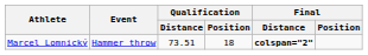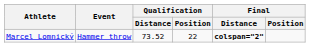Marcel Lomnický | Qualification / Distance: 73.51 -> 73.52
Marcel Lomnický | Qualification / Position: 18 -> 22
